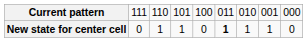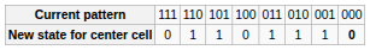New state for center cell | column 6: bold -> normal
New state for center cell | column 9: normal -> bold
